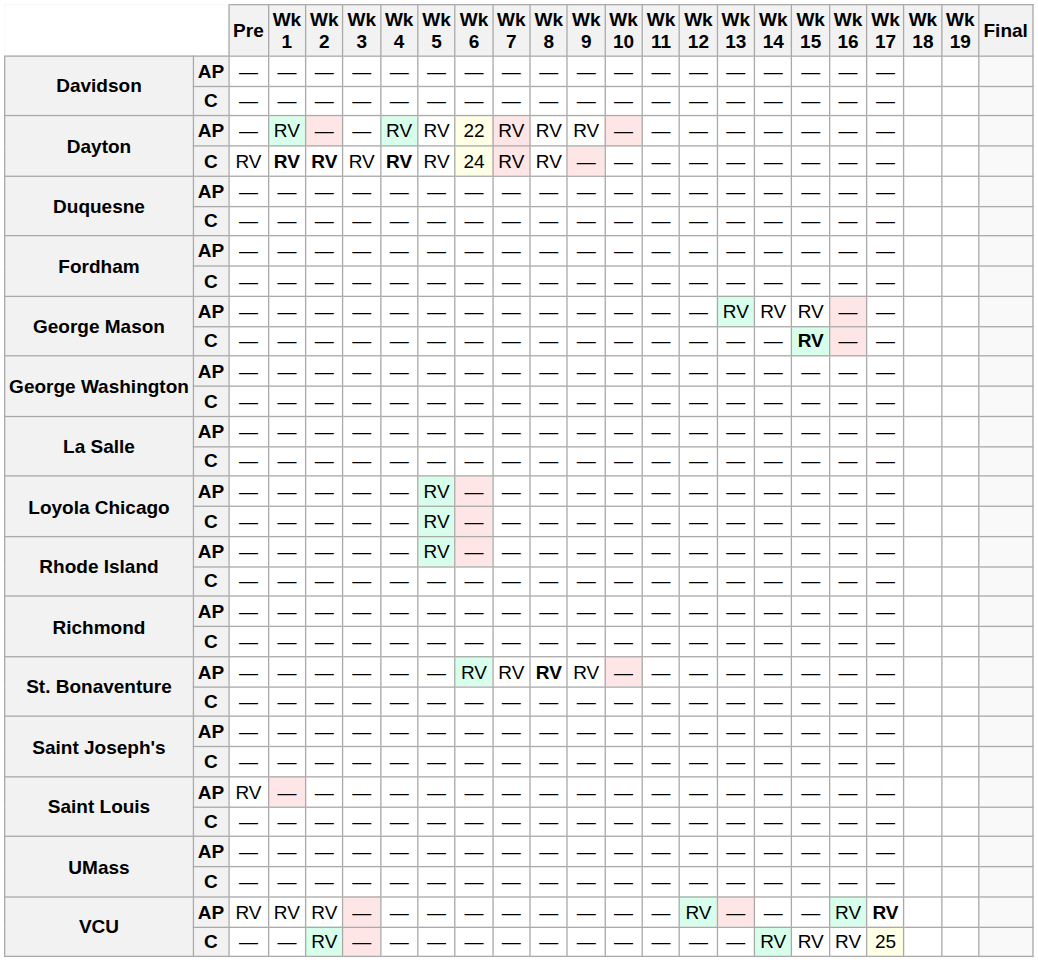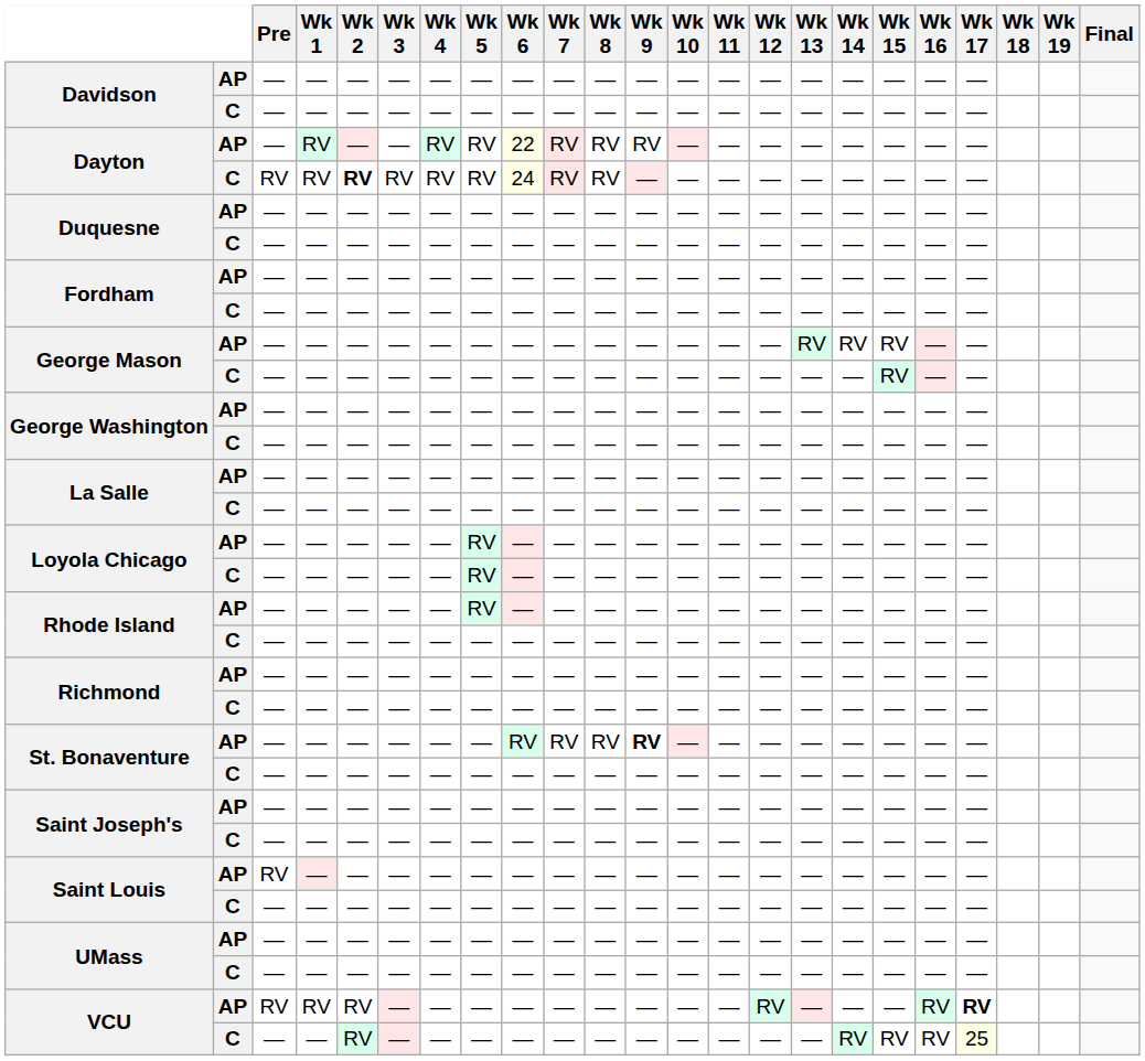Dayton / C | Wk 1: bold -> normal
Dayton / C | Wk 4: bold -> normal
George Mason / C | Wk 15: bold -> normal
St. Bonaventure / AP | Wk 8: bold -> normal
St. Bonaventure / AP | Wk 9: normal -> bold
